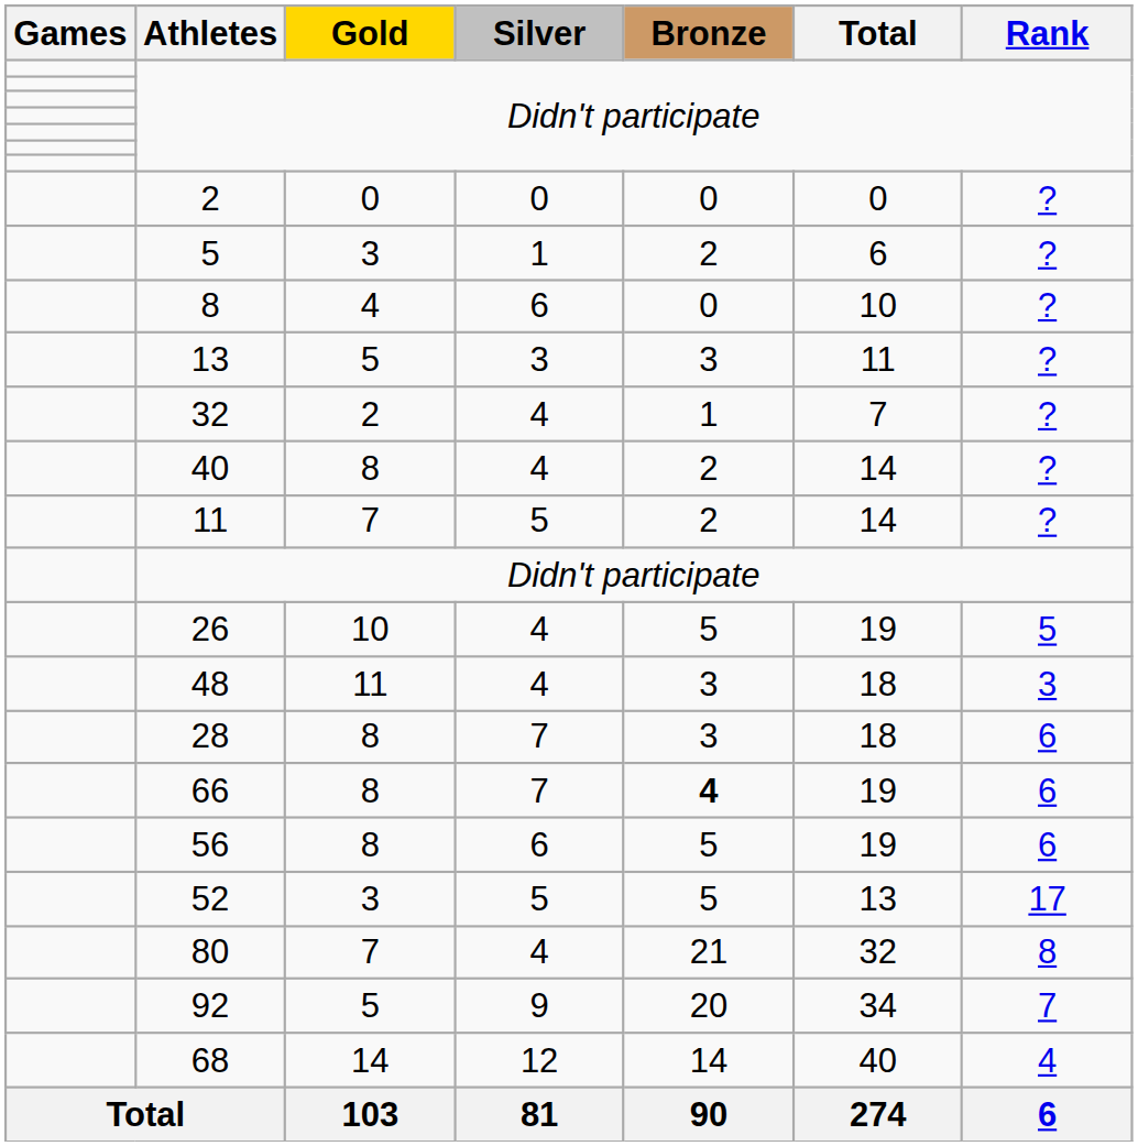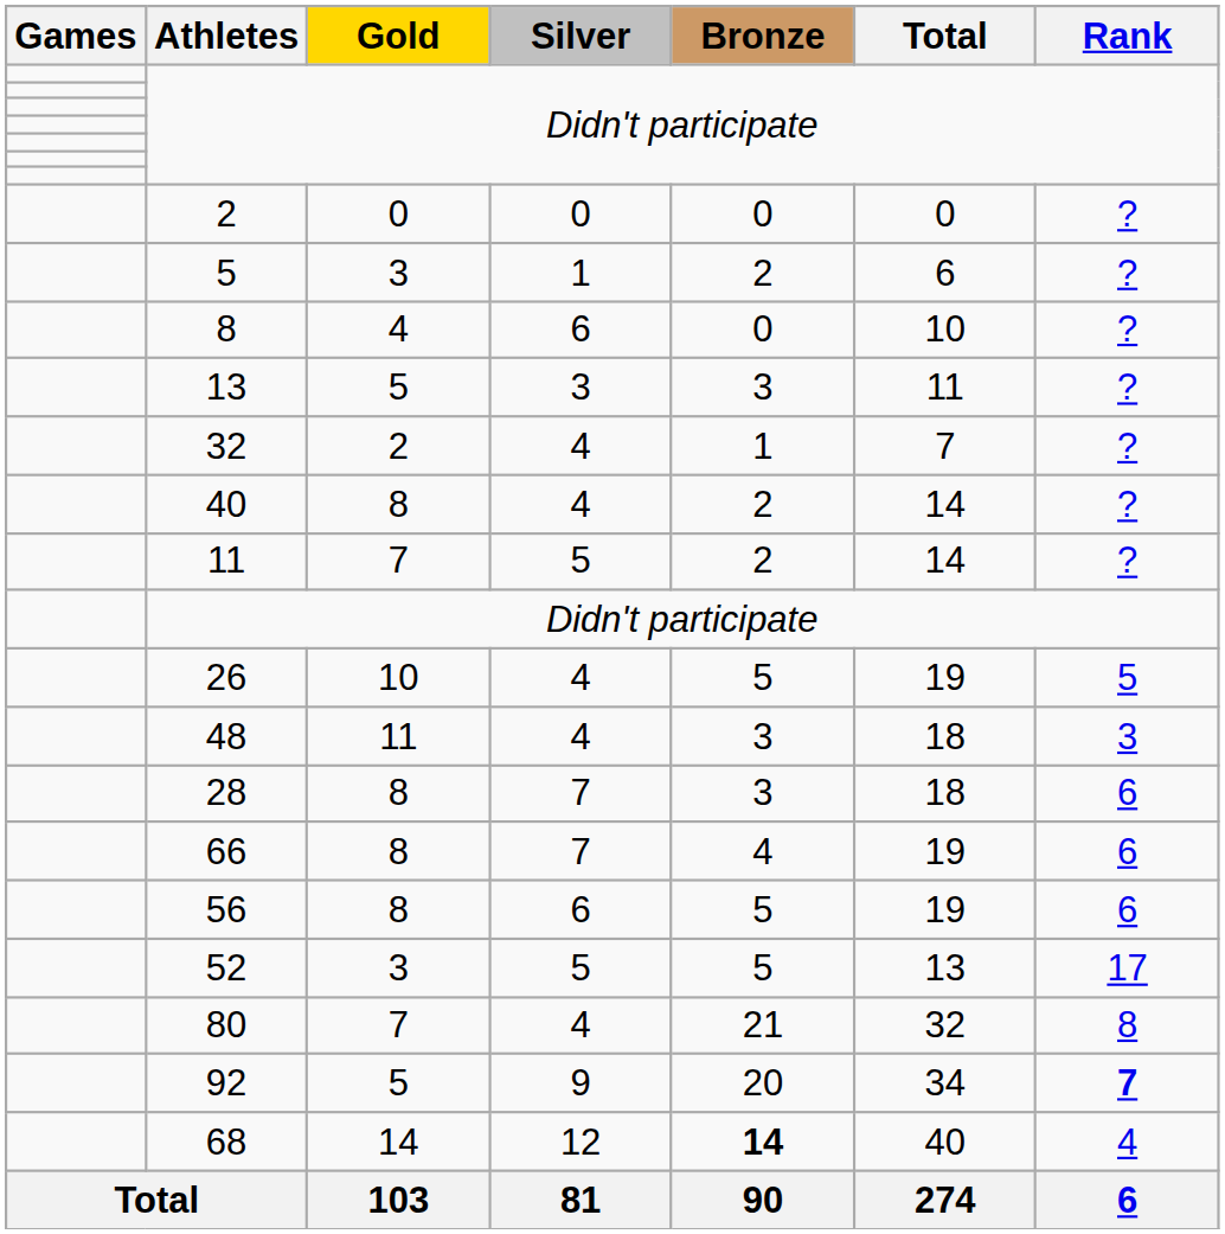66 | Bronze: bold -> normal
92 | Rank: normal -> bold
68 | Bronze: normal -> bold
